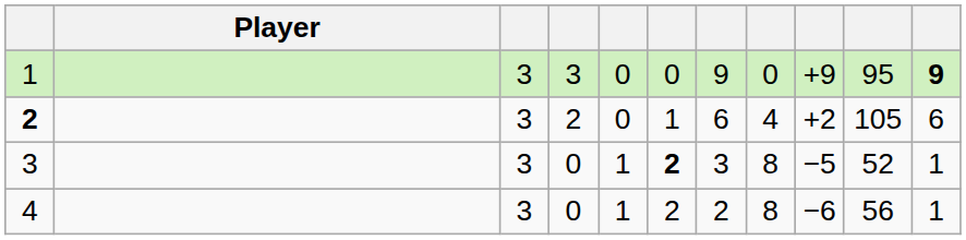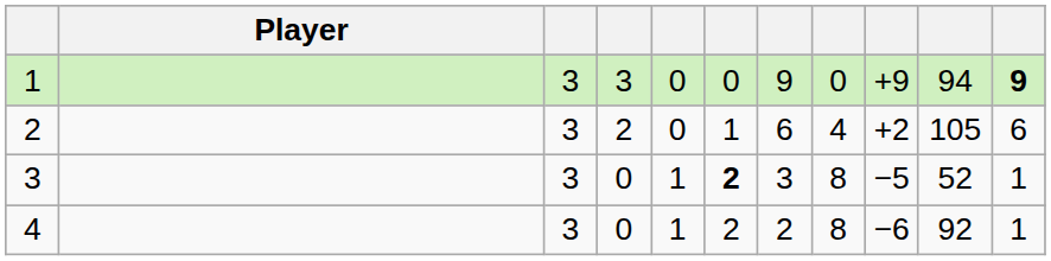row 2 | column 10: 95 -> 94
row 3 | column 1: bold -> normal
row 5 | column 10: 56 -> 92
